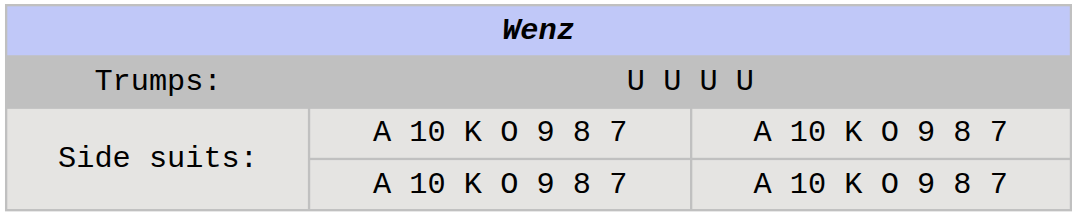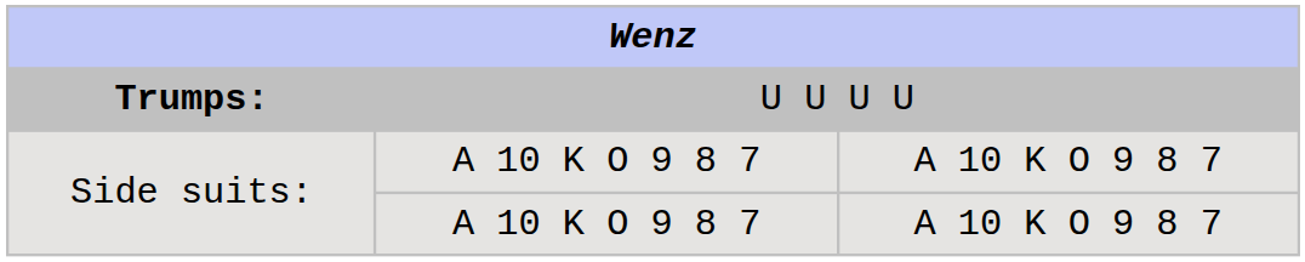Trumps: | column 1: normal -> bold
